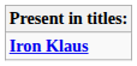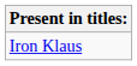row 2 | column 1: bold -> normal
